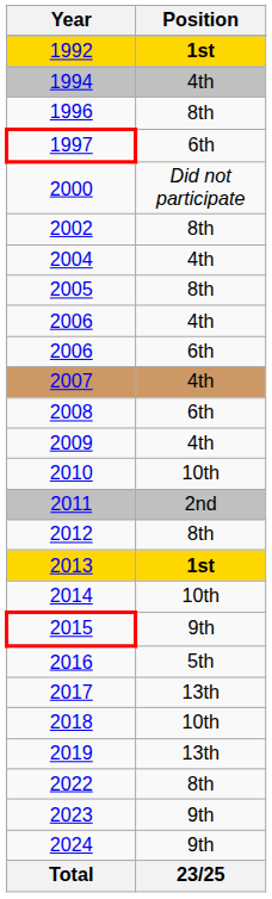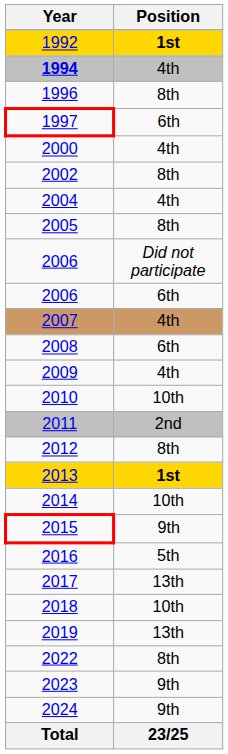row 3 | Year: normal -> bold
row 6 | Position: Did not participate -> 4th
row 10 | Position: 4th -> Did not participate
